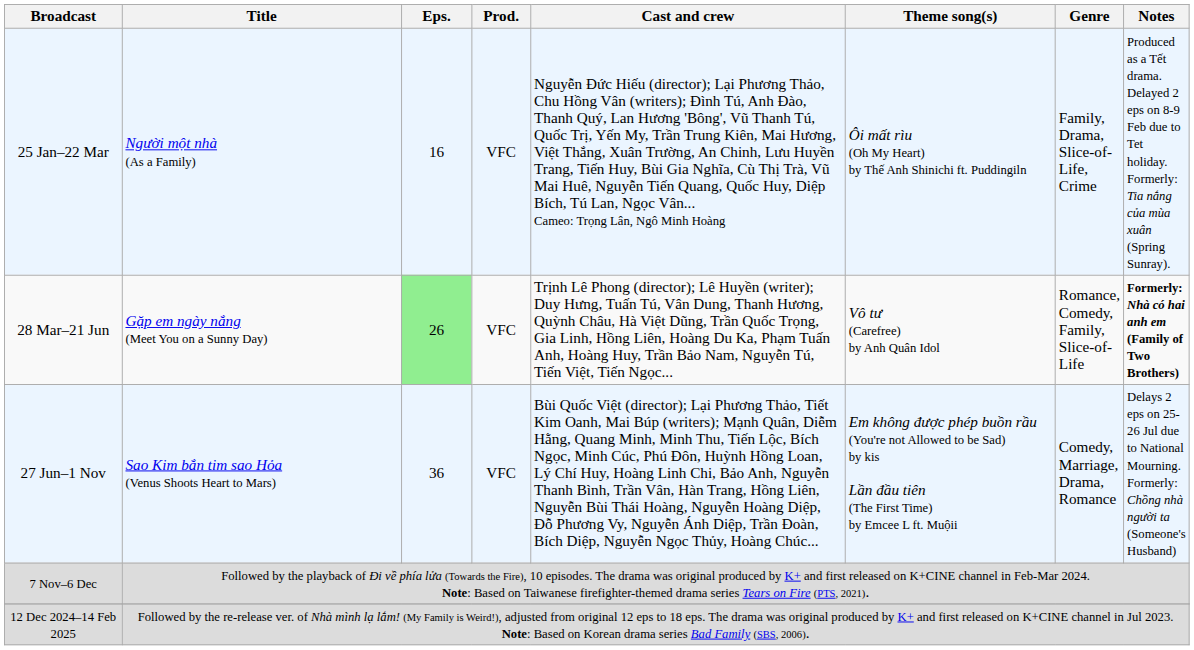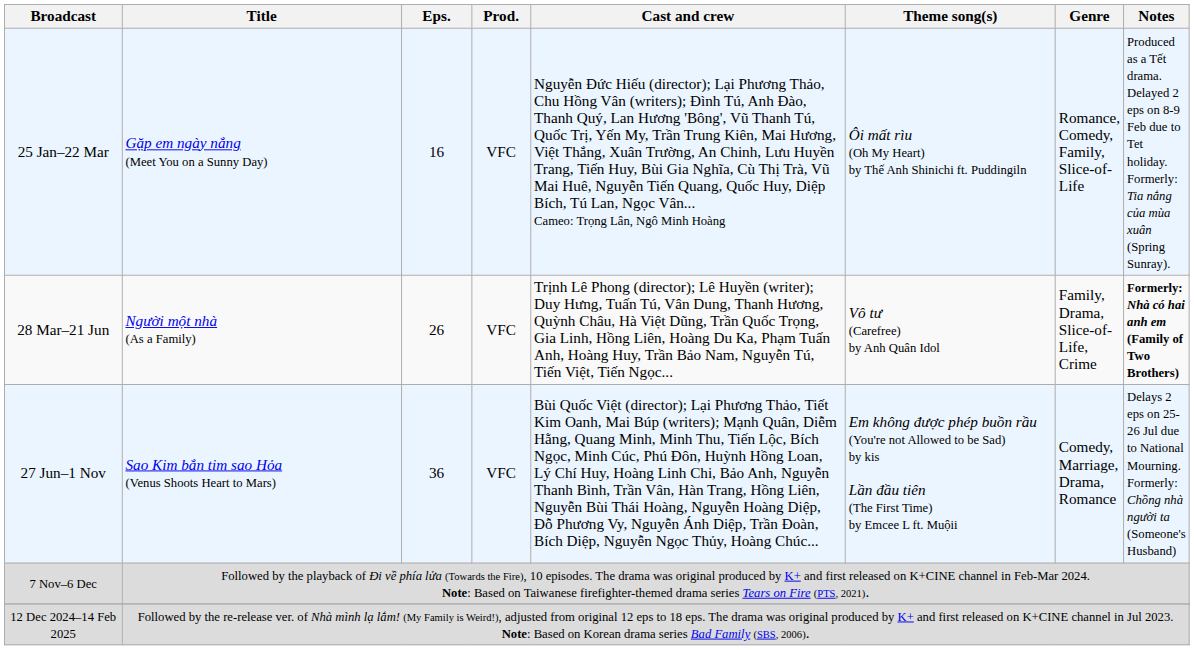25 Jan–22 Mar | Title: Người một nhà (As a Family) -> Gặp em ngày nắng (Meet You on a Sunny Day)
25 Jan–22 Mar | Genre: Family, Drama, Slice-of-Life, Crime -> Romance, Comedy, Family, Slice-of-Life
28 Mar–21 Jun | Title: Gặp em ngày nắng (Meet You on a Sunny Day) -> Người một nhà (As a Family)
28 Mar–21 Jun | Eps.: lightgreen background -> no background
28 Mar–21 Jun | Genre: Romance, Comedy, Family, Slice-of-Life -> Family, Drama, Slice-of-Life, Crime
